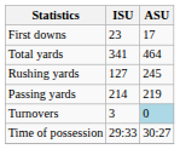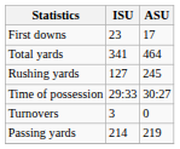rows swapped: Passing yards <-> Time of possession
Turnovers | ASU: lightblue background -> no background
